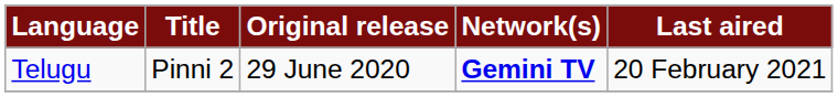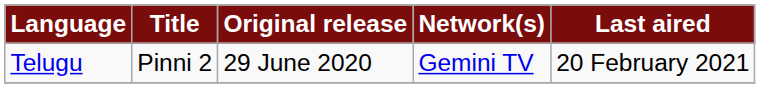Telugu | Network(s): bold -> normal
